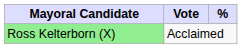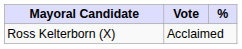Ross Kelterborn (X) | Mayoral Candidate: lightgreen background -> no background
